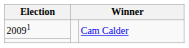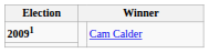20091 | Election: normal -> bold
